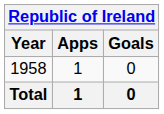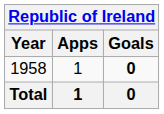1958 | Goals: normal -> bold
